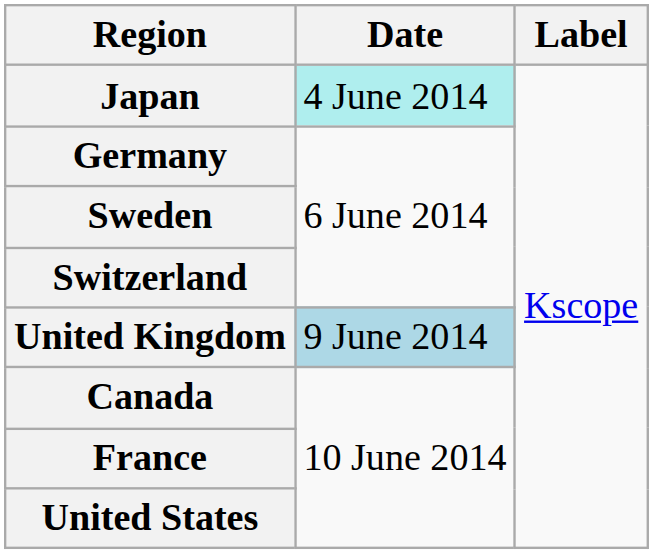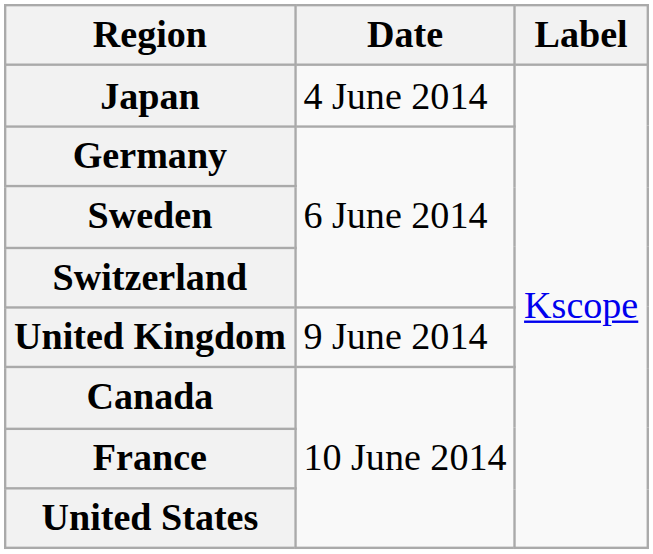Japan | Date: paleturquoise background -> no background
United Kingdom | Date: lightblue background -> no background
